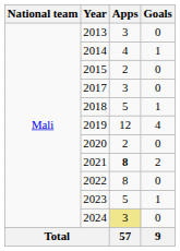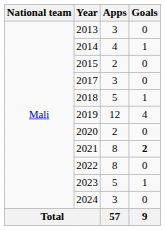2021 | Apps: bold -> normal
2021 | Goals: normal -> bold
2024 | Apps: khaki background -> no background
